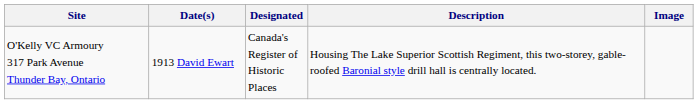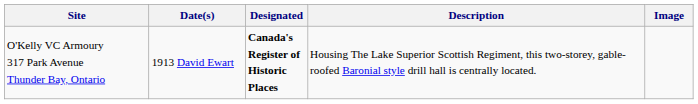O'Kelly VC Armoury 317 Park Avenue Thunder Bay, Ontario | Designated: normal -> bold
